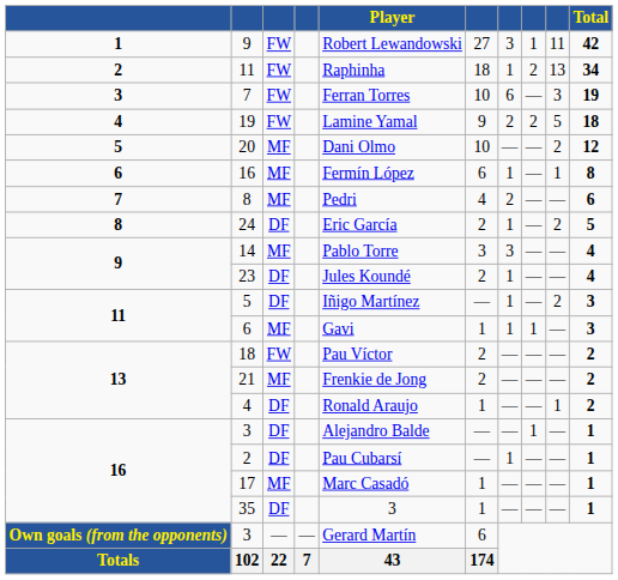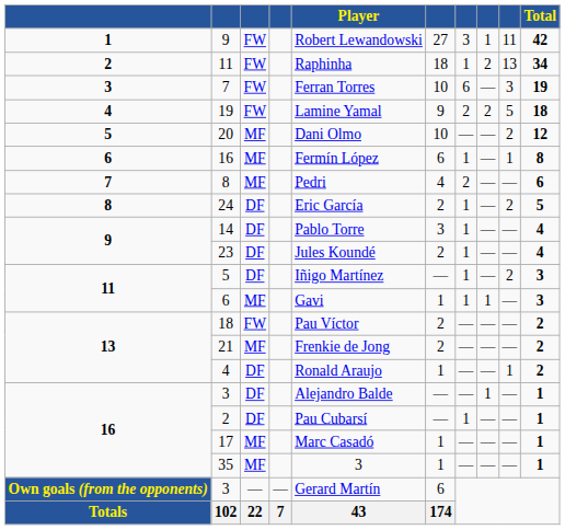14 | column 3: MF -> DF
14 | column 7: 3 -> 1
35 | column 3: DF -> MF
